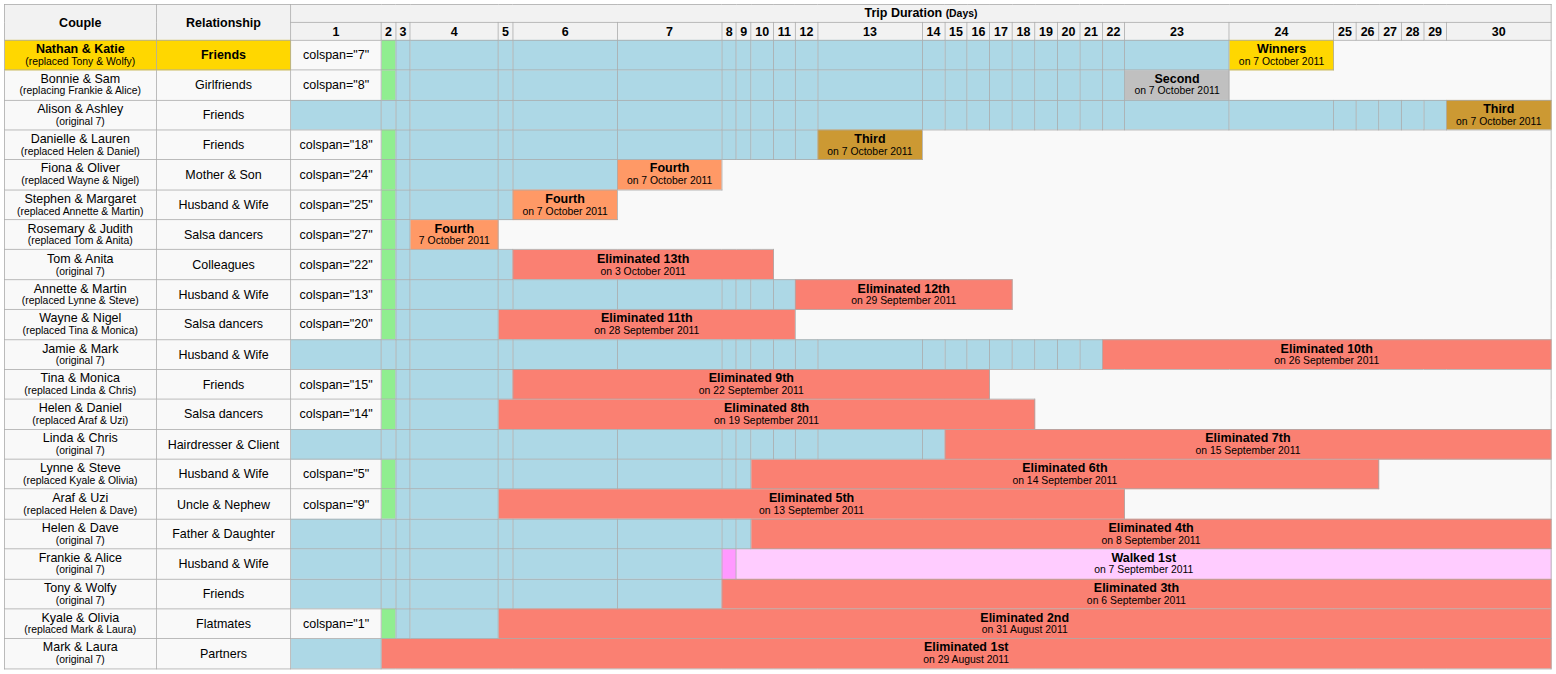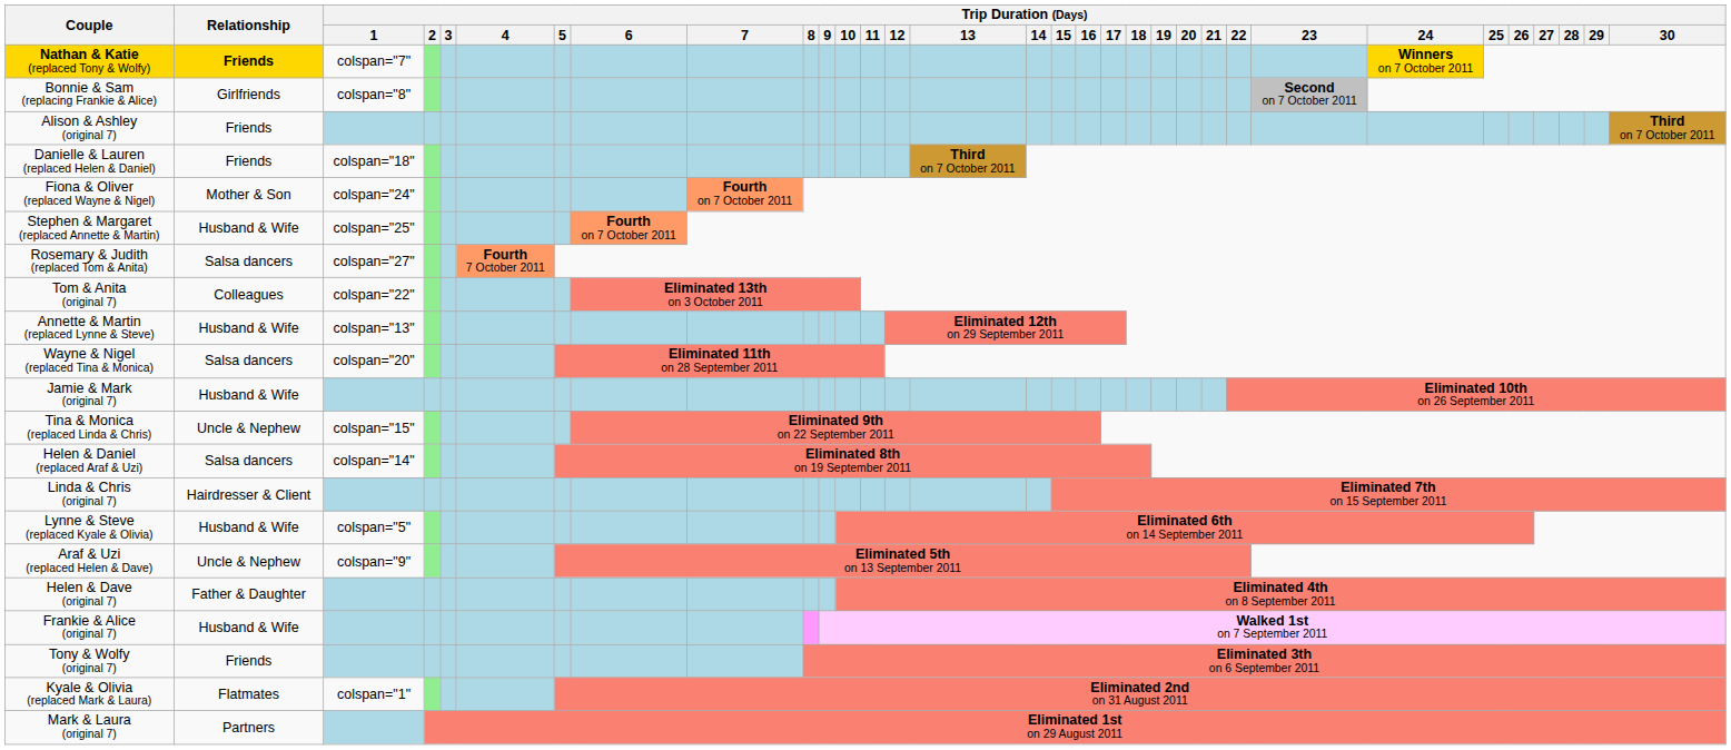Tina & Monica (replaced Linda & Chris) | Relationship: Friends -> Uncle & Nephew
